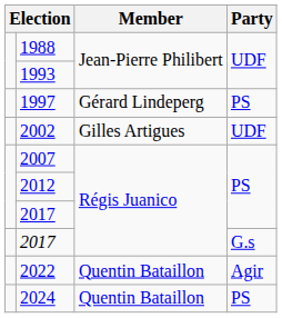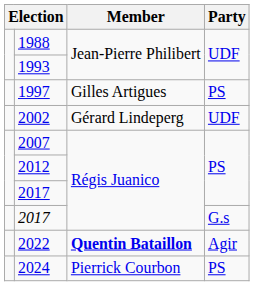1997 | Member: Gérard Lindeperg -> Gilles Artigues
2002 | Member: Gilles Artigues -> Gérard Lindeperg
2022 | Member: normal -> bold
2024 | Member: Quentin Bataillon -> Pierrick Courbon
